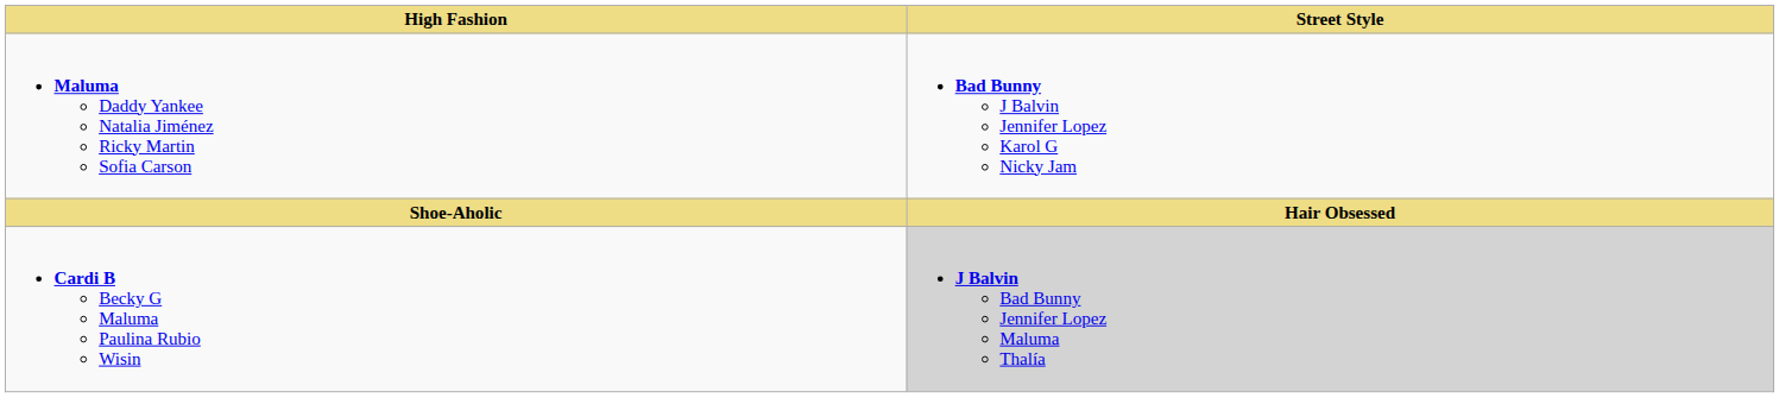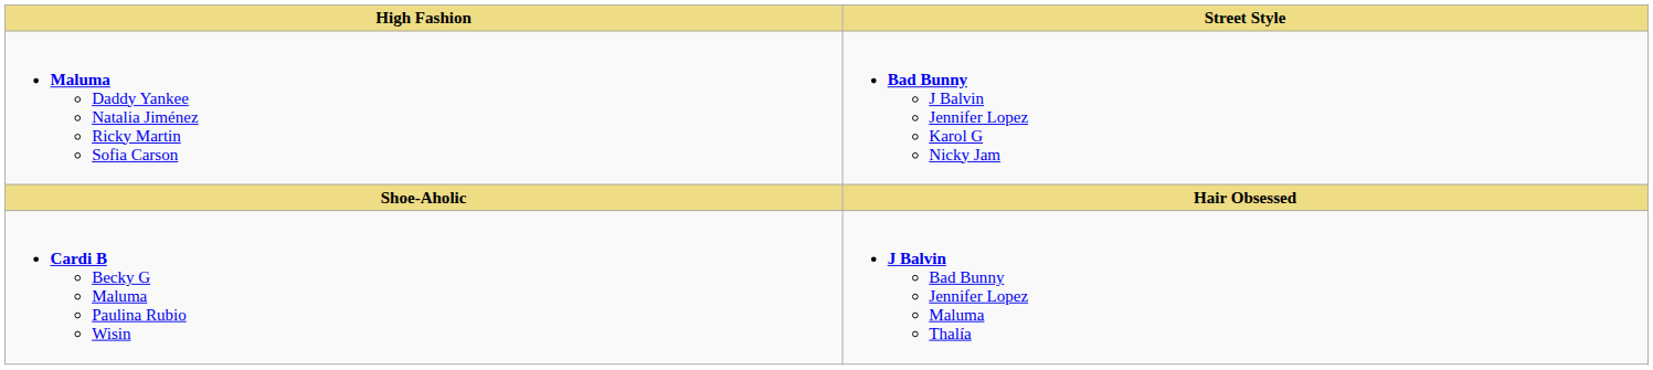Cardi B Becky G Maluma Paulina Rubio Wisin | Street Style: lightgrey background -> no background
